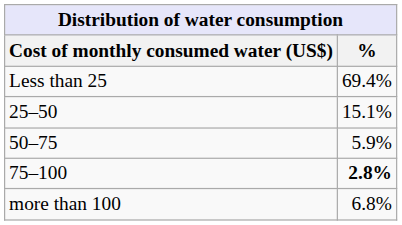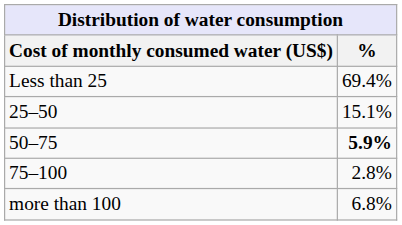50–75 | %: normal -> bold
75–100 | %: bold -> normal
